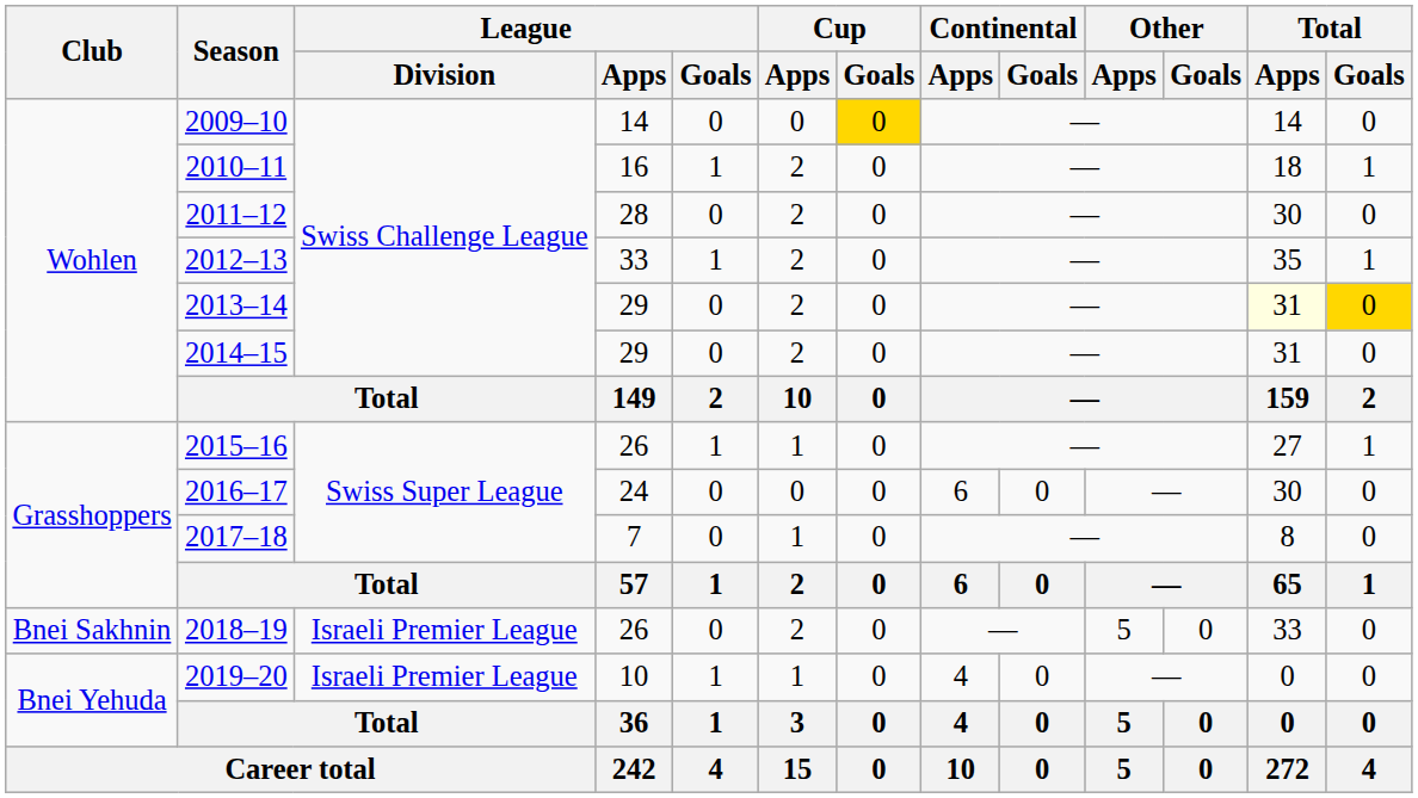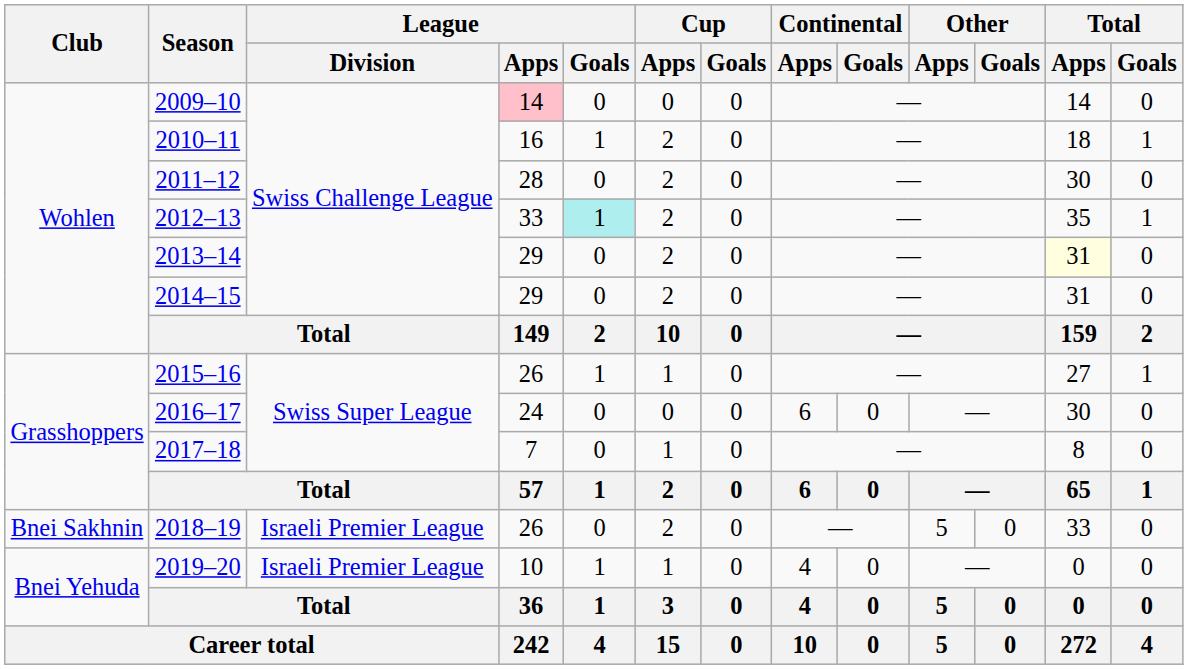2009–10 | League / Apps: no background -> pink background
2009–10 | Cup / Goals: gold background -> no background
2012–13 | League / Goals: no background -> paleturquoise background
2013–14 | Total / Goals: gold background -> no background
